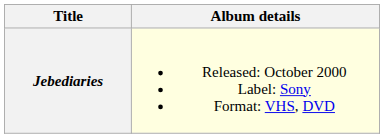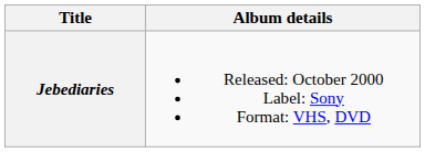Jebediaries | Album details: lightyellow background -> no background
